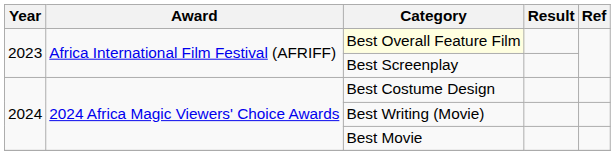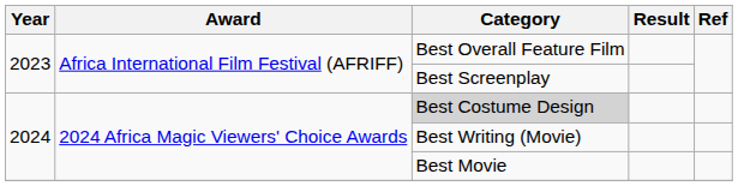Best Overall Feature Film | Category: lightyellow background -> no background
Best Costume Design | Category: no background -> lightgrey background
